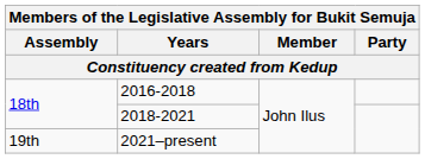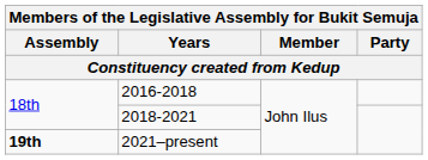2021–present | Assembly: normal -> bold
